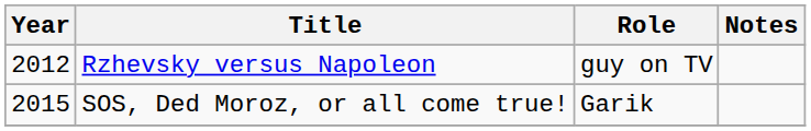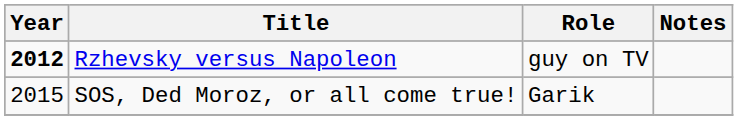Rzhevsky versus Napoleon | Year: normal -> bold
